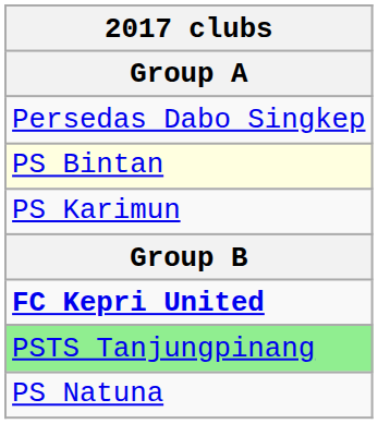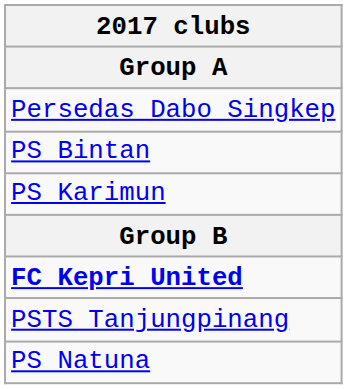row 4 | column 1: lightyellow background -> no background
row 8 | column 1: lightgreen background -> no background
